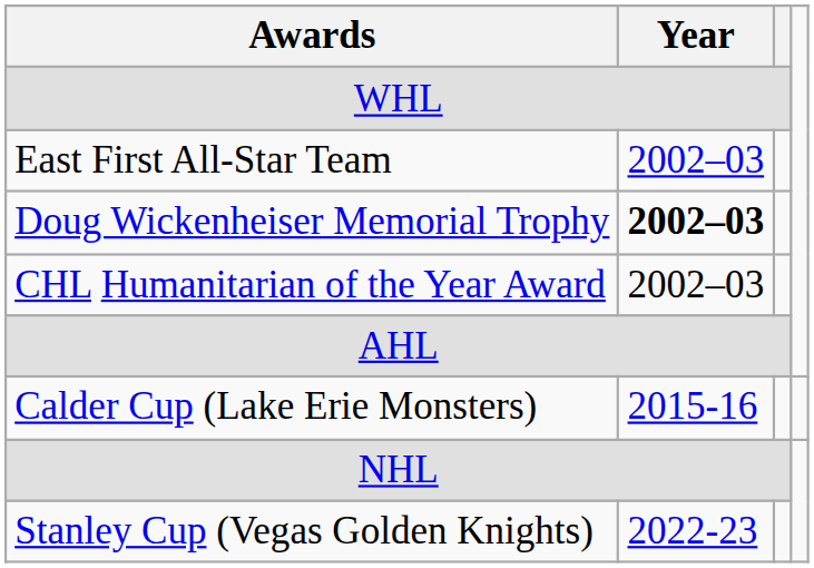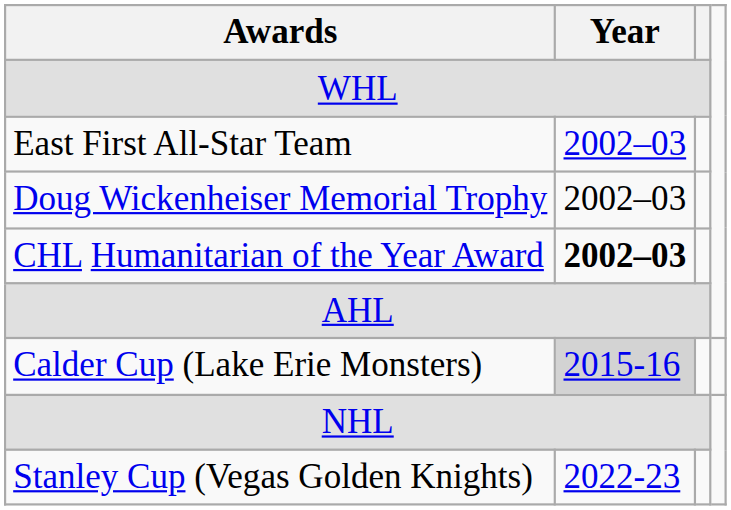Doug Wickenheiser Memorial Trophy | Year: bold -> normal
CHL Humanitarian of the Year Award | Year: normal -> bold
Calder Cup (Lake Erie Monsters) | Year: no background -> lightgrey background
